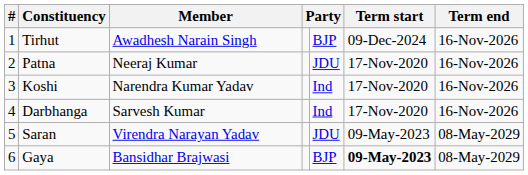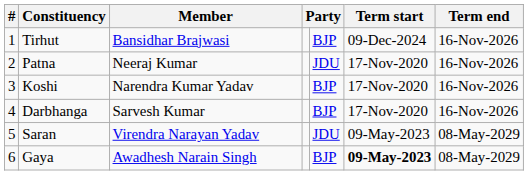Tirhut | Member: Awadhesh Narain Singh -> Bansidhar Brajwasi
Koshi | column 5: Ind -> BJP
Darbhanga | column 5: Ind -> BJP
Gaya | Member: Bansidhar Brajwasi -> Awadhesh Narain Singh
